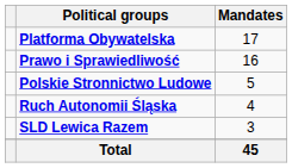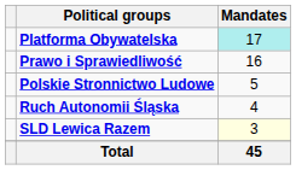Platforma Obywatelska | Mandates: no background -> paleturquoise background
SLD Lewica Razem | Mandates: no background -> lightyellow background
